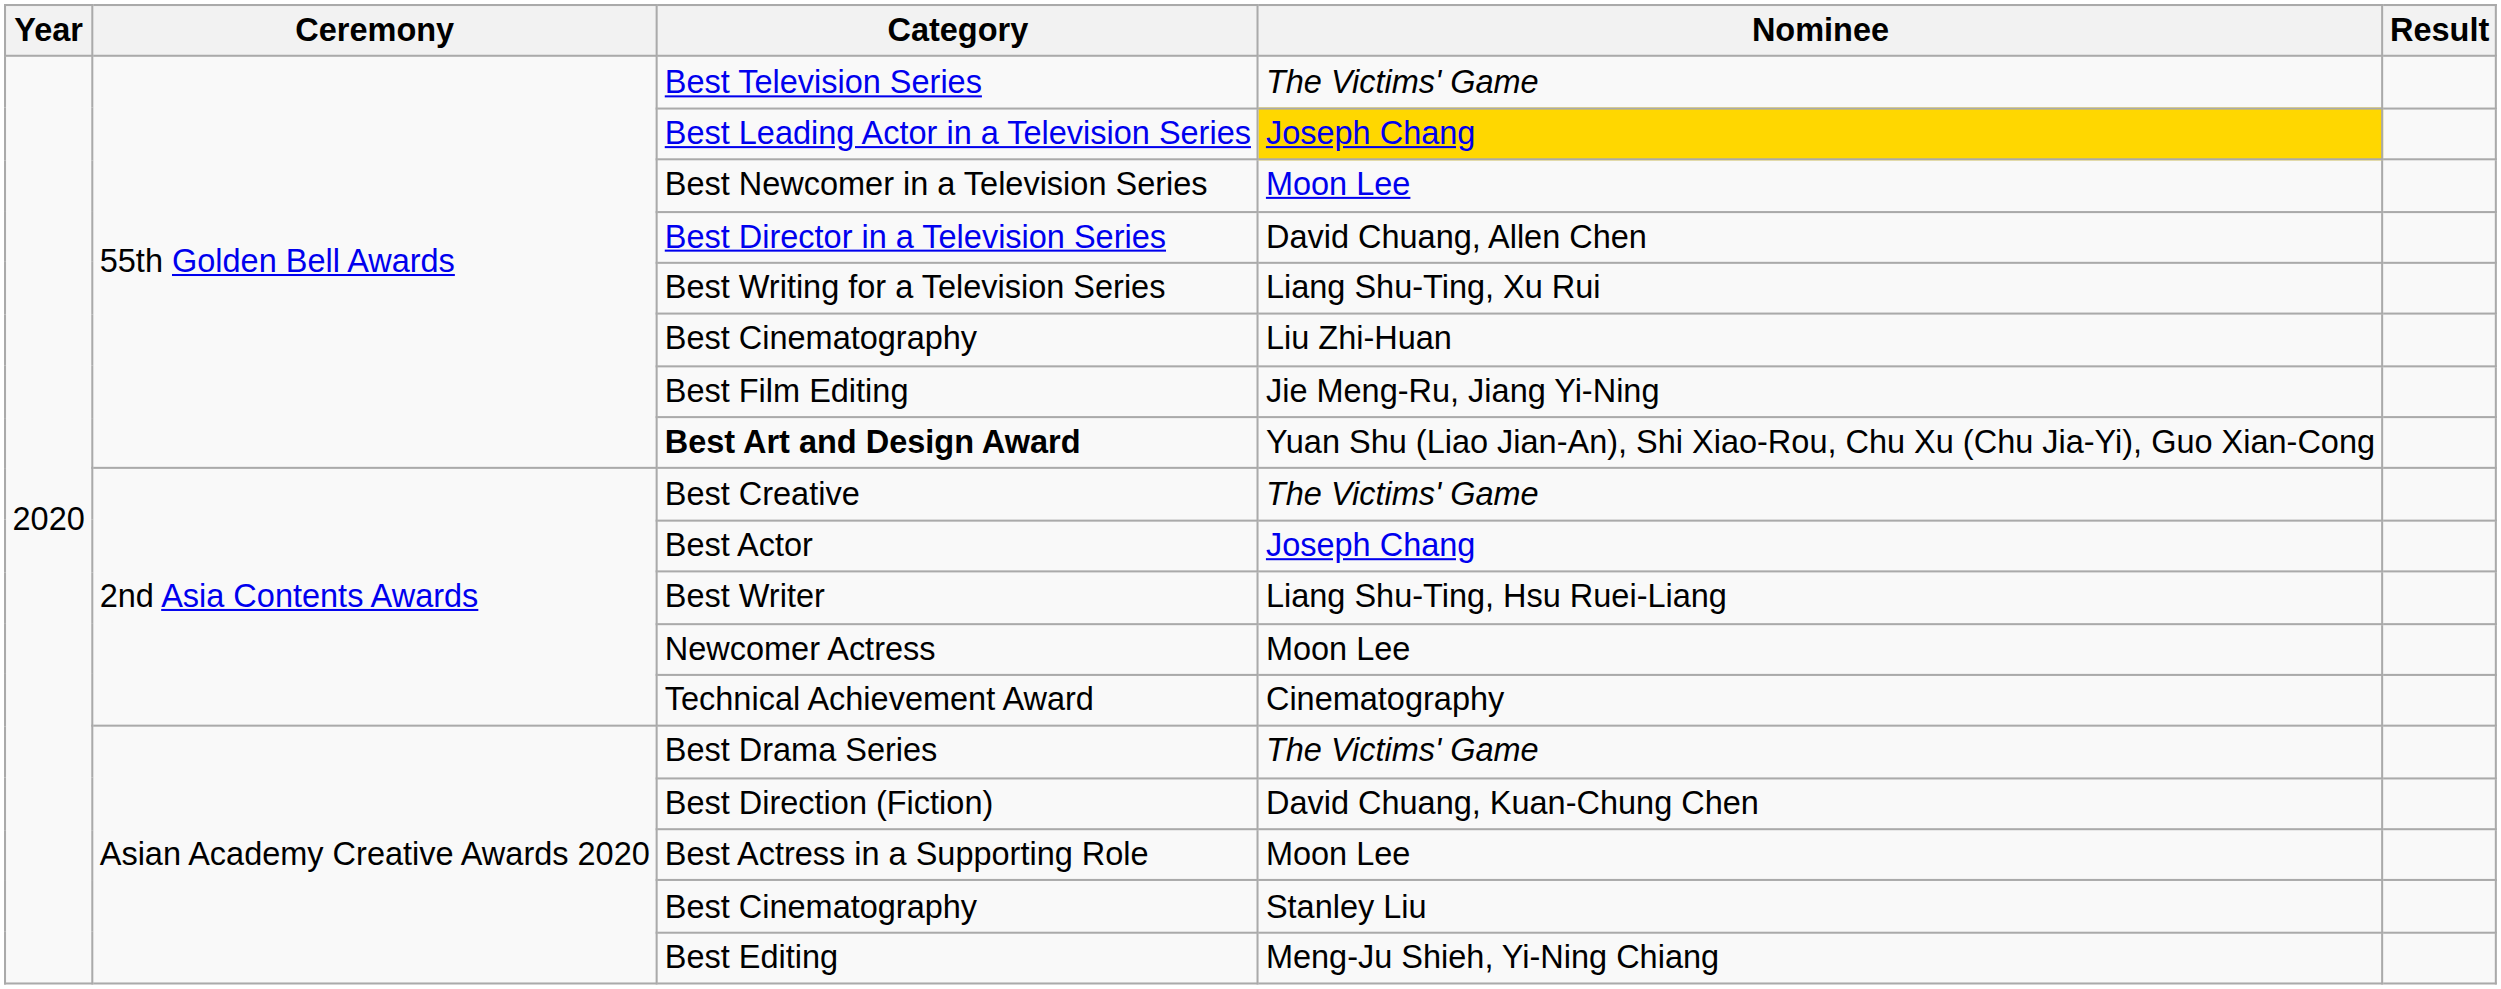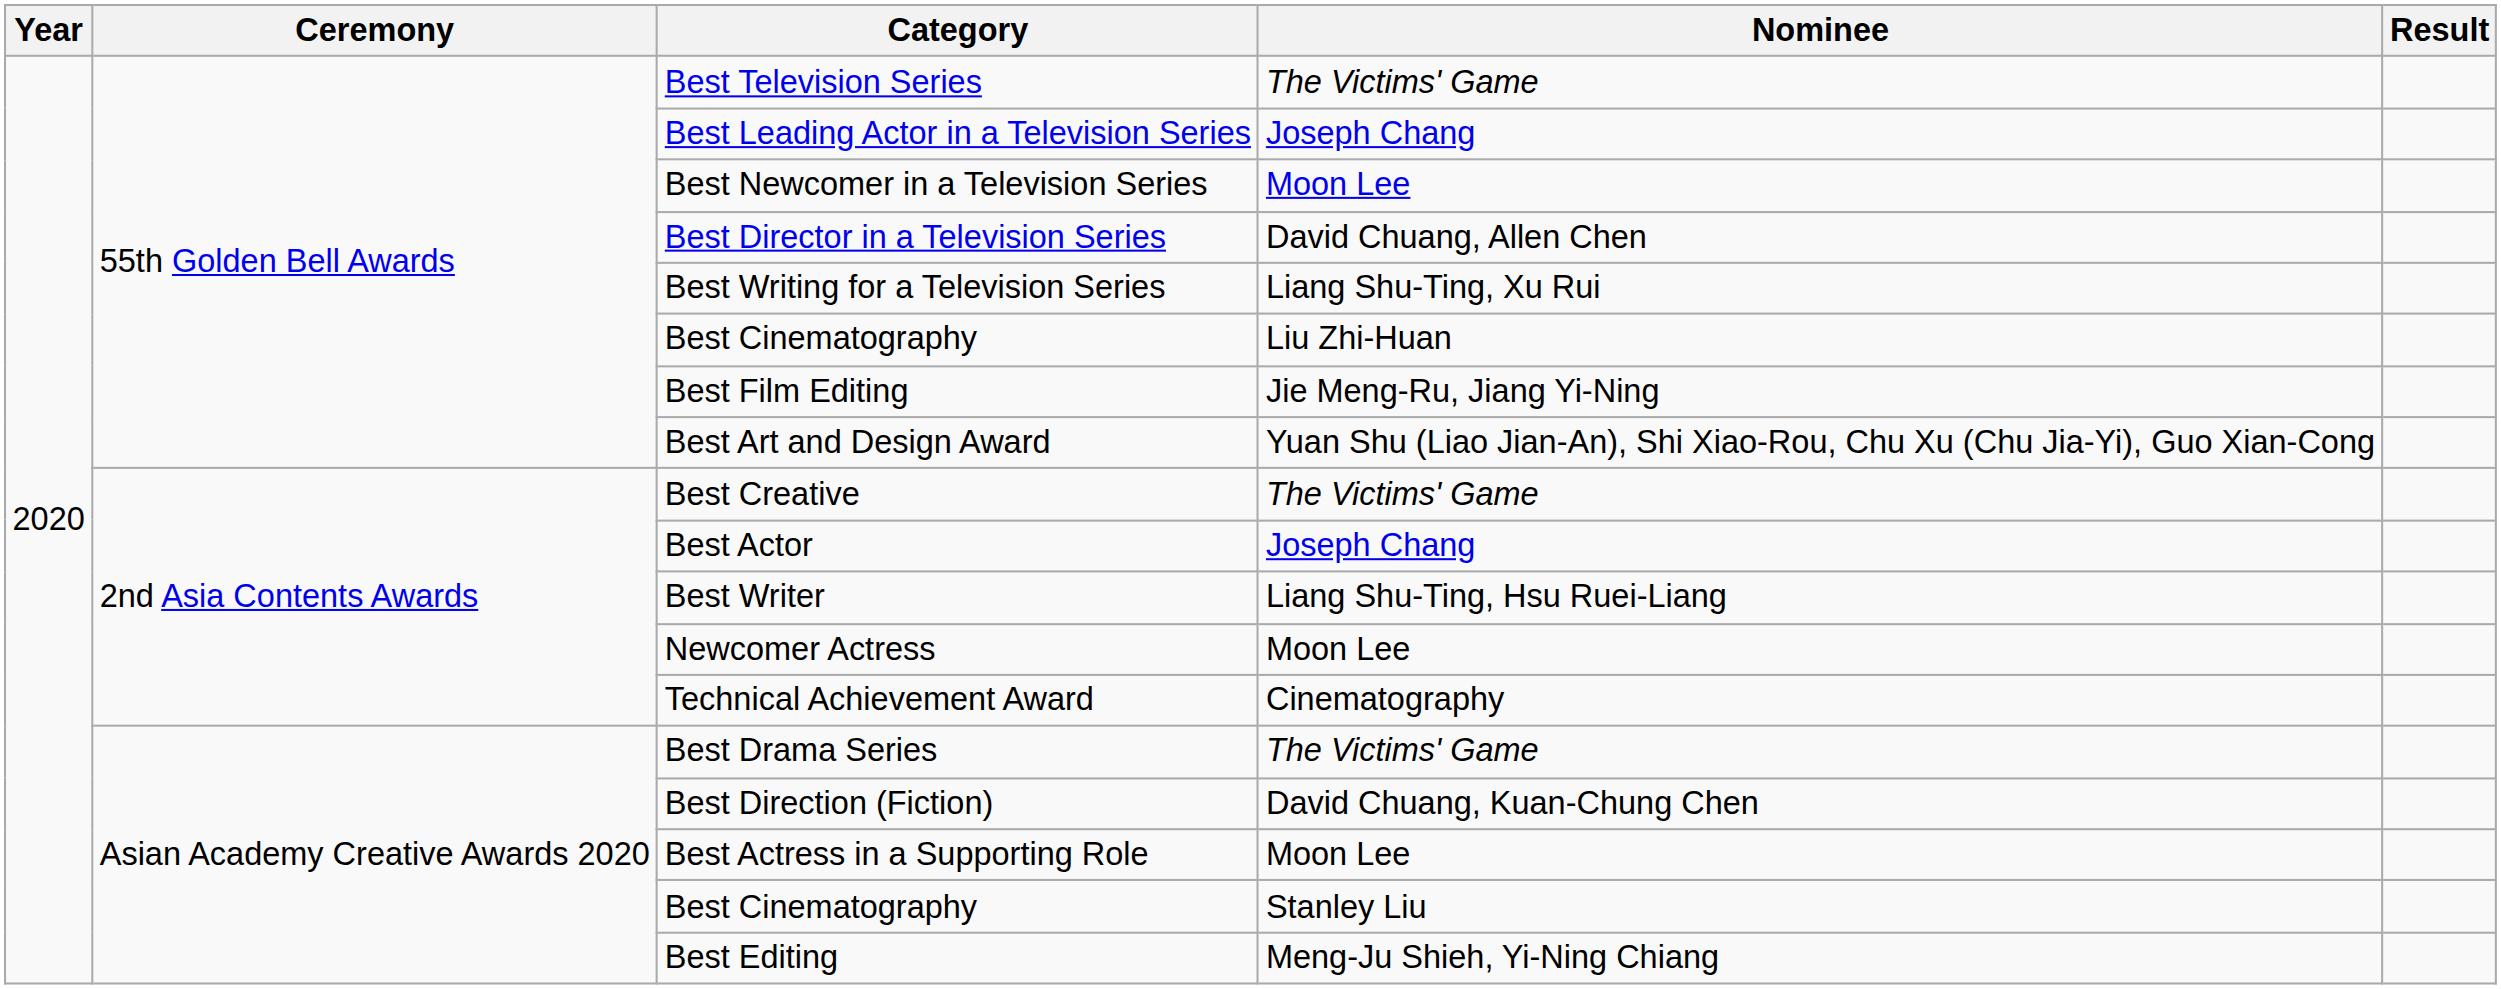Best Leading Actor in a Television Series | Nominee: gold background -> no background
Best Art and Design Award | Category: bold -> normal
